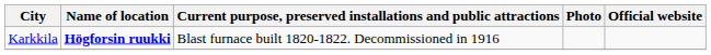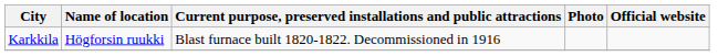Karkkila | Name of location: bold -> normal
